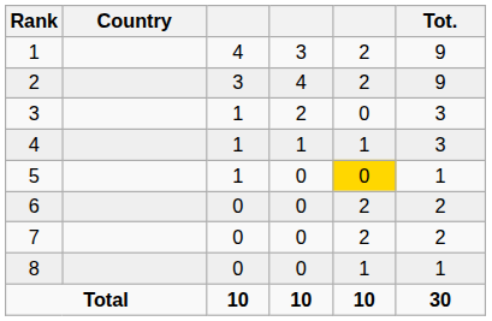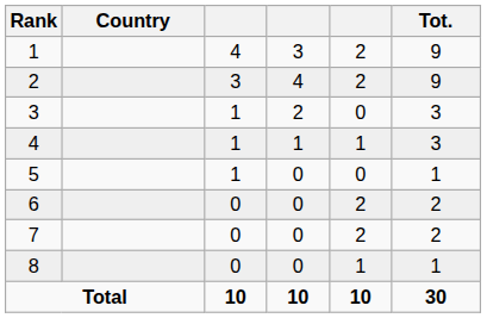5 | column 5: gold background -> no background
